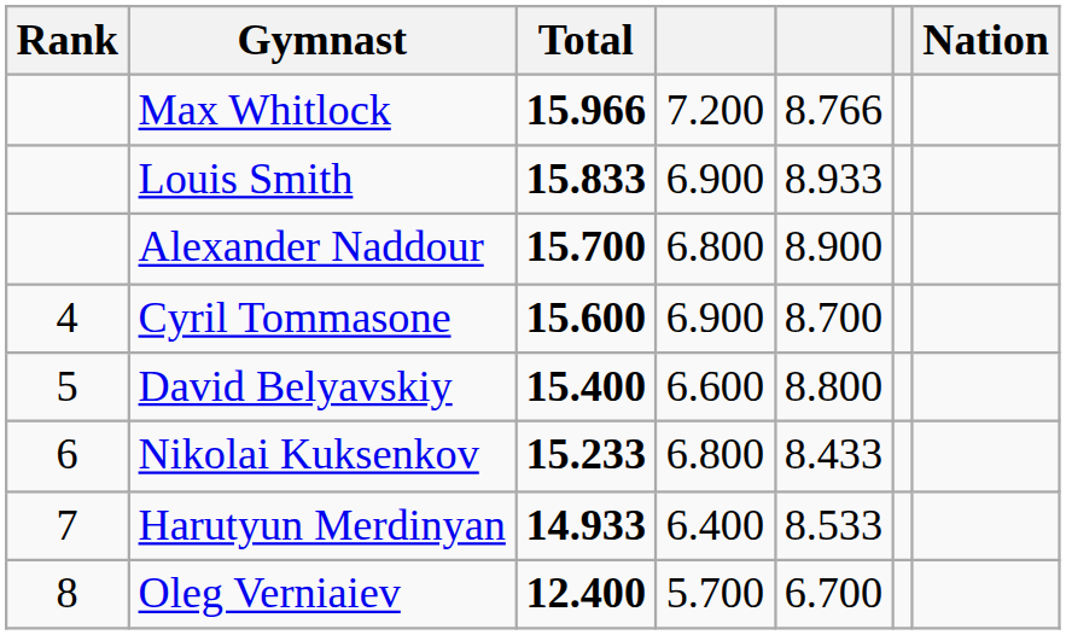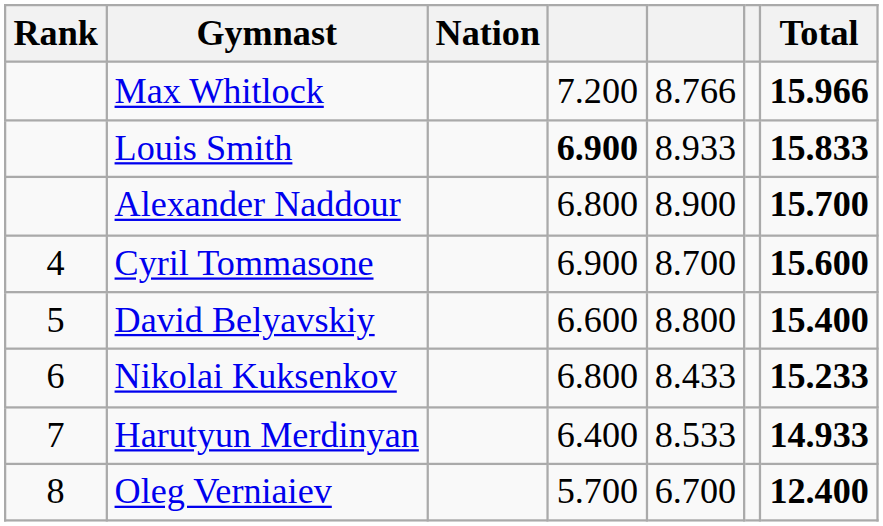columns swapped: Nation <-> Total
Louis Smith | column 4: normal -> bold
